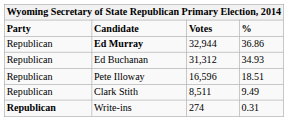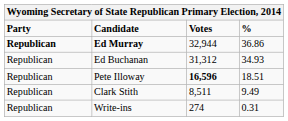Ed Murray | Party: normal -> bold
Pete Illoway | Votes: normal -> bold
Write-ins | Party: bold -> normal
